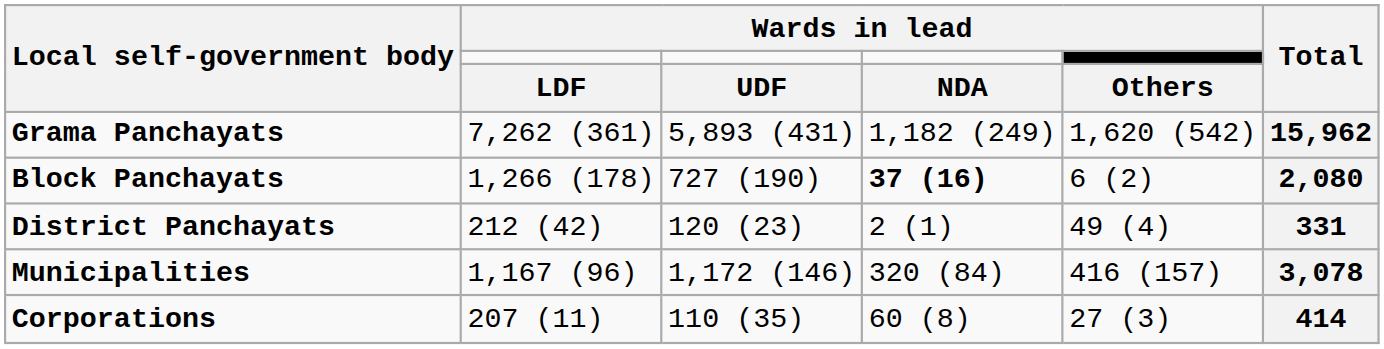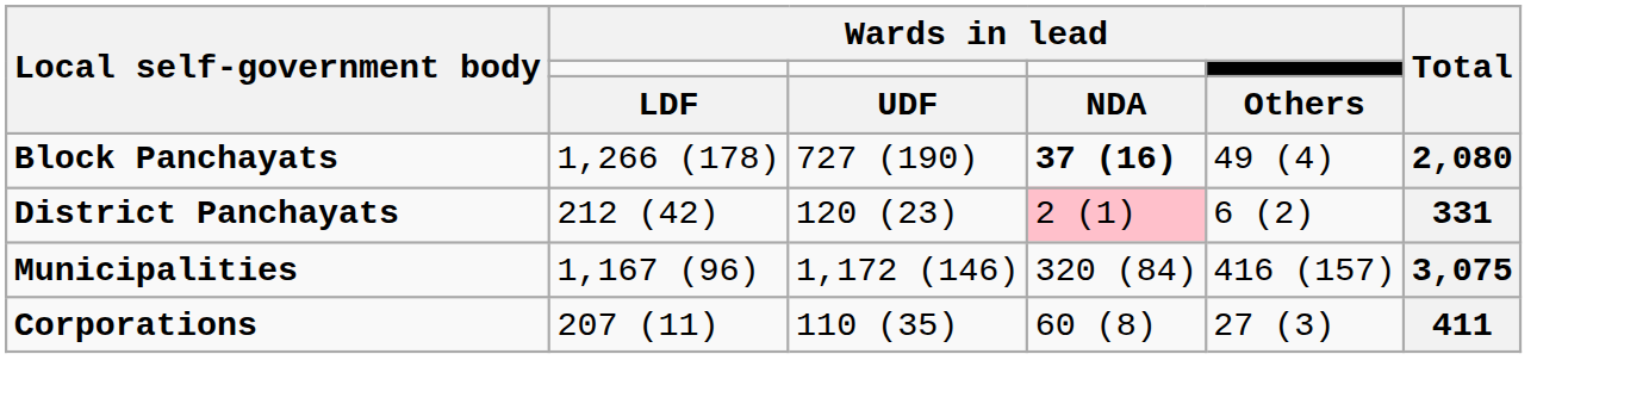- row: Grama Panchayats | 7,262 (361) | 5,893 (431) | 1,182 (249) | 1,620 (542) | 15,962
Block Panchayats | column 5: 6 (2) -> 49 (4)
District Panchayats | column 4: no background -> pink background
District Panchayats | column 5: 49 (4) -> 6 (2)
Municipalities | Total: 3,078 -> 3,075
Corporations | Total: 414 -> 411
